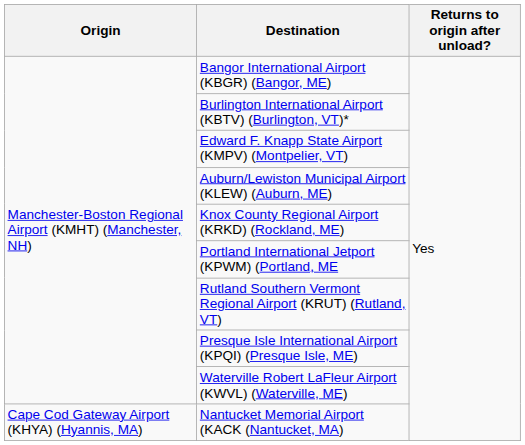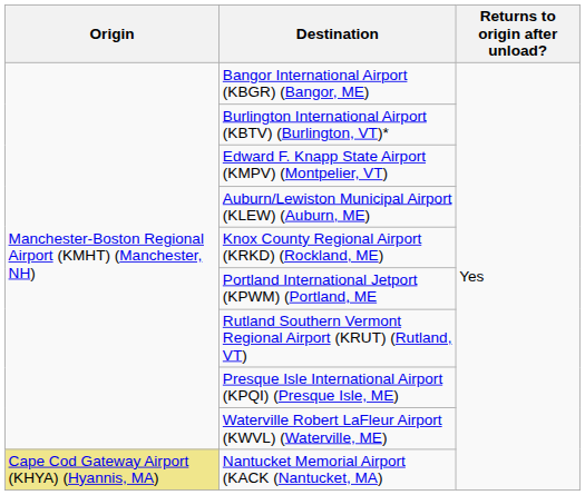Nantucket Memorial Airport (KACK (Nantucket, MA) | Origin: no background -> khaki background
